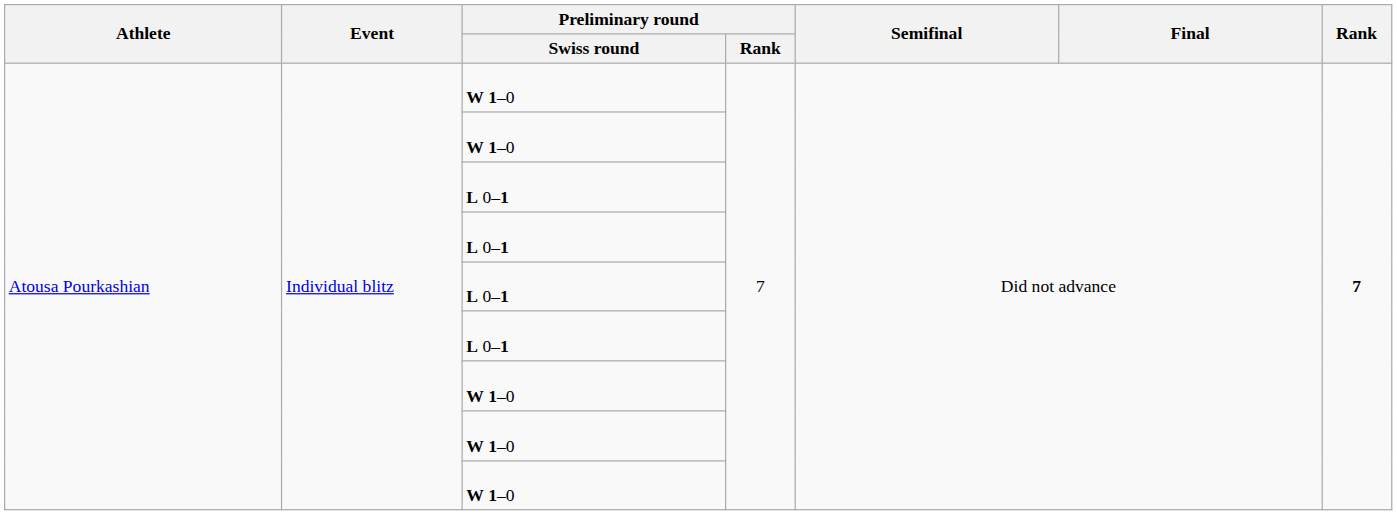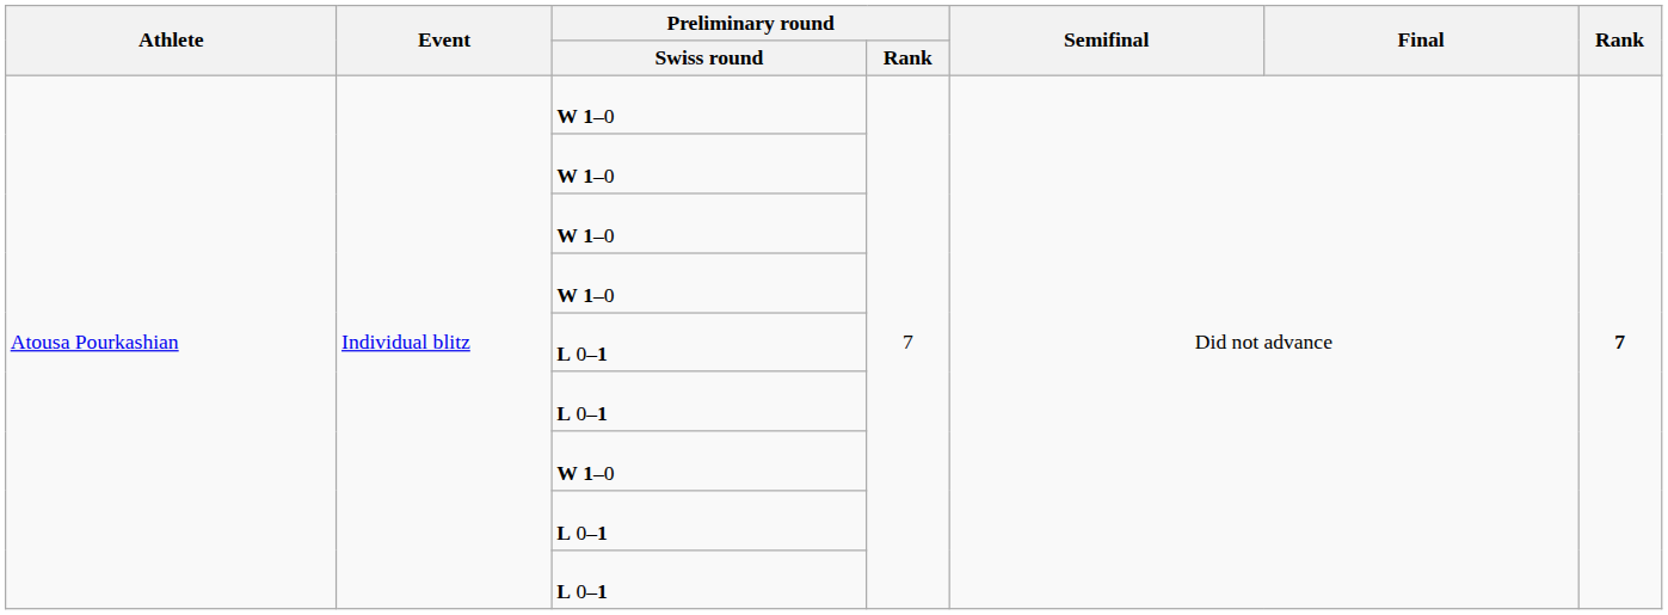row 5 | Preliminary round / Swiss round: L 0–1 -> W 1–0
row 6 | Preliminary round / Swiss round: L 0–1 -> W 1–0
row 10 | Preliminary round / Swiss round: W 1–0 -> L 0–1
row 11 | Preliminary round / Swiss round: W 1–0 -> L 0–1
